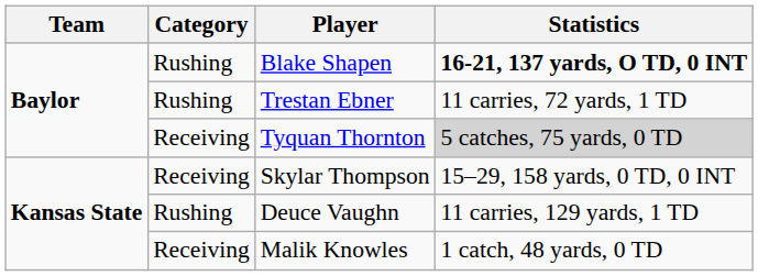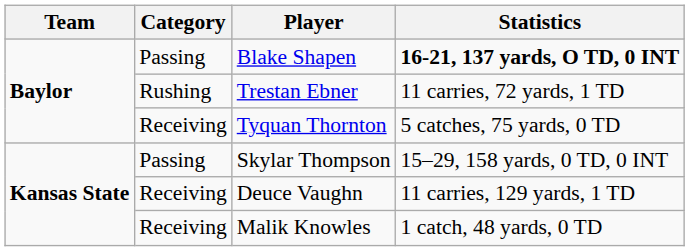Blake Shapen | Category: Rushing -> Passing
Tyquan Thornton | Statistics: lightgrey background -> no background
Skylar Thompson | Category: Receiving -> Passing
Deuce Vaughn | Category: Rushing -> Receiving
